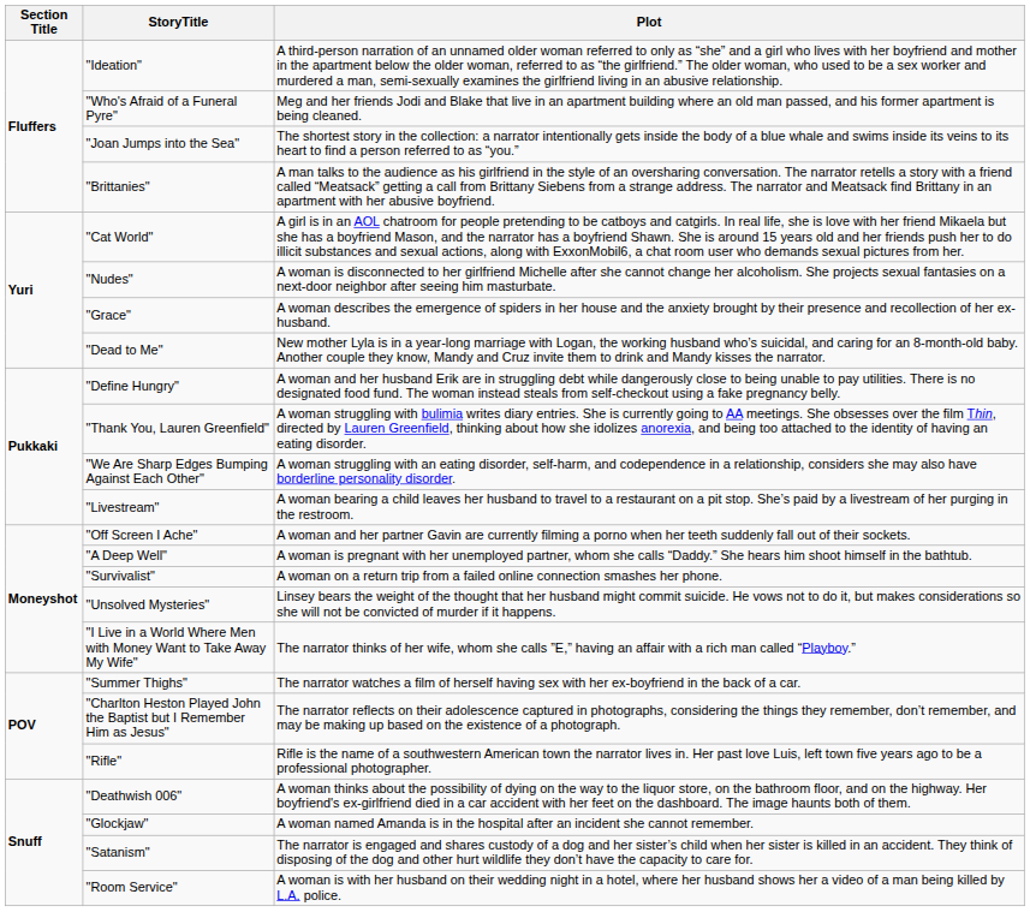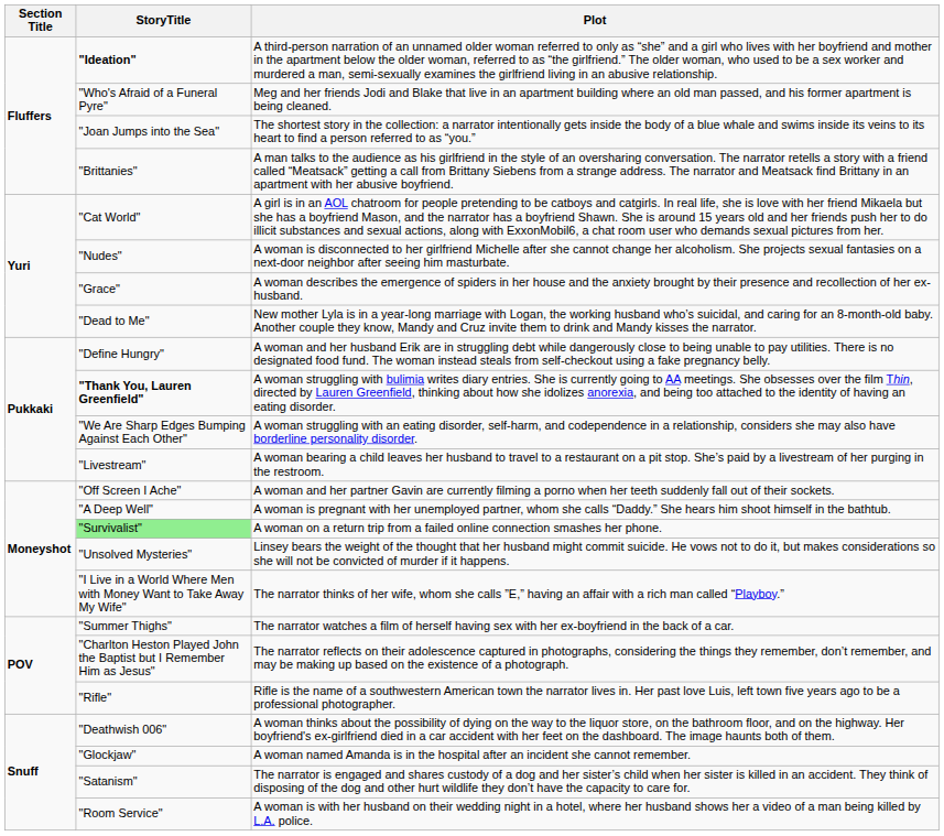"Ideation" | StoryTitle: normal -> bold
"Thank You, Lauren Greenfield" | StoryTitle: normal -> bold
"Survivalist" | StoryTitle: no background -> lightgreen background
